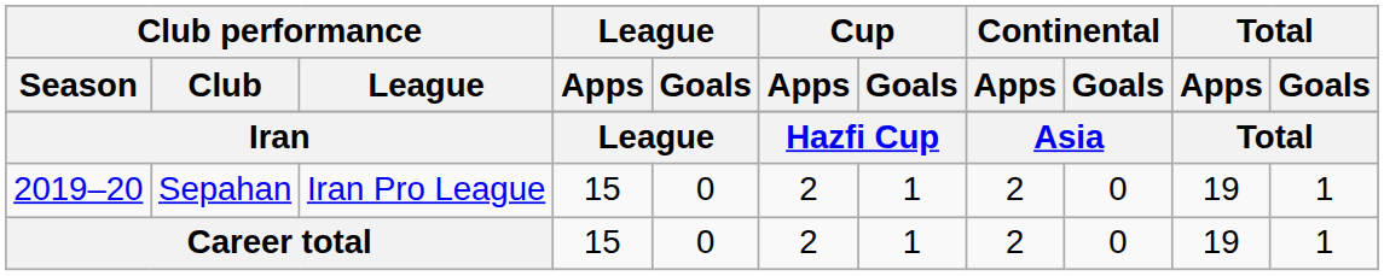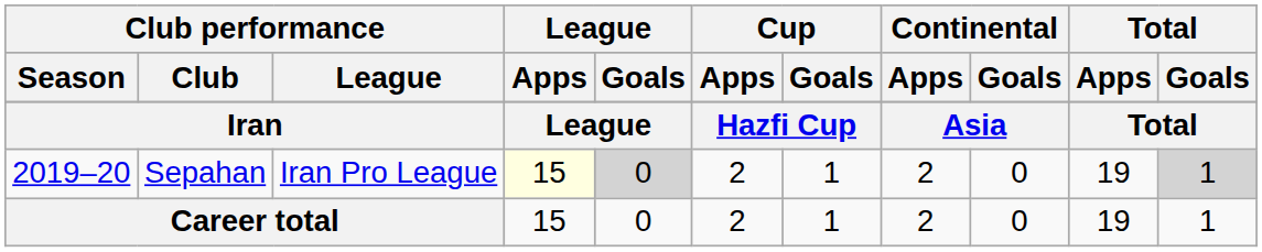2019–20 | League / Apps: no background -> lightyellow background
2019–20 | League / Goals: no background -> lightgrey background
2019–20 | Total / Goals: no background -> lightgrey background
